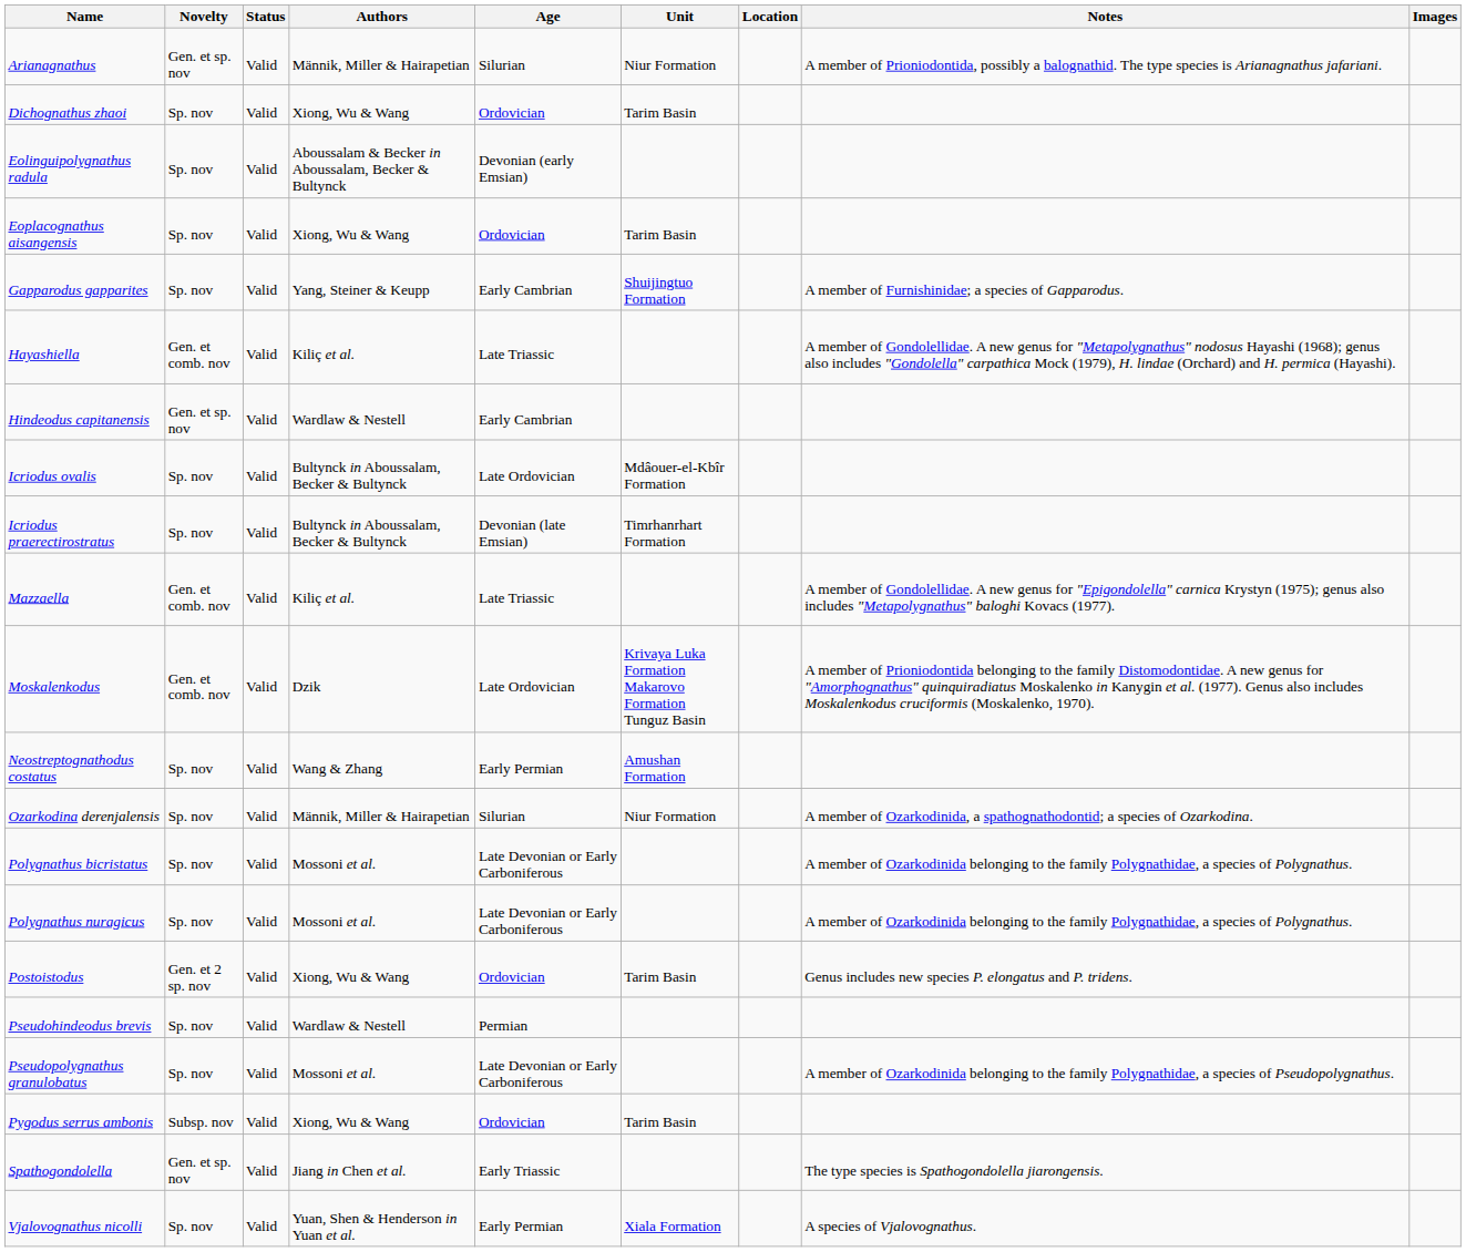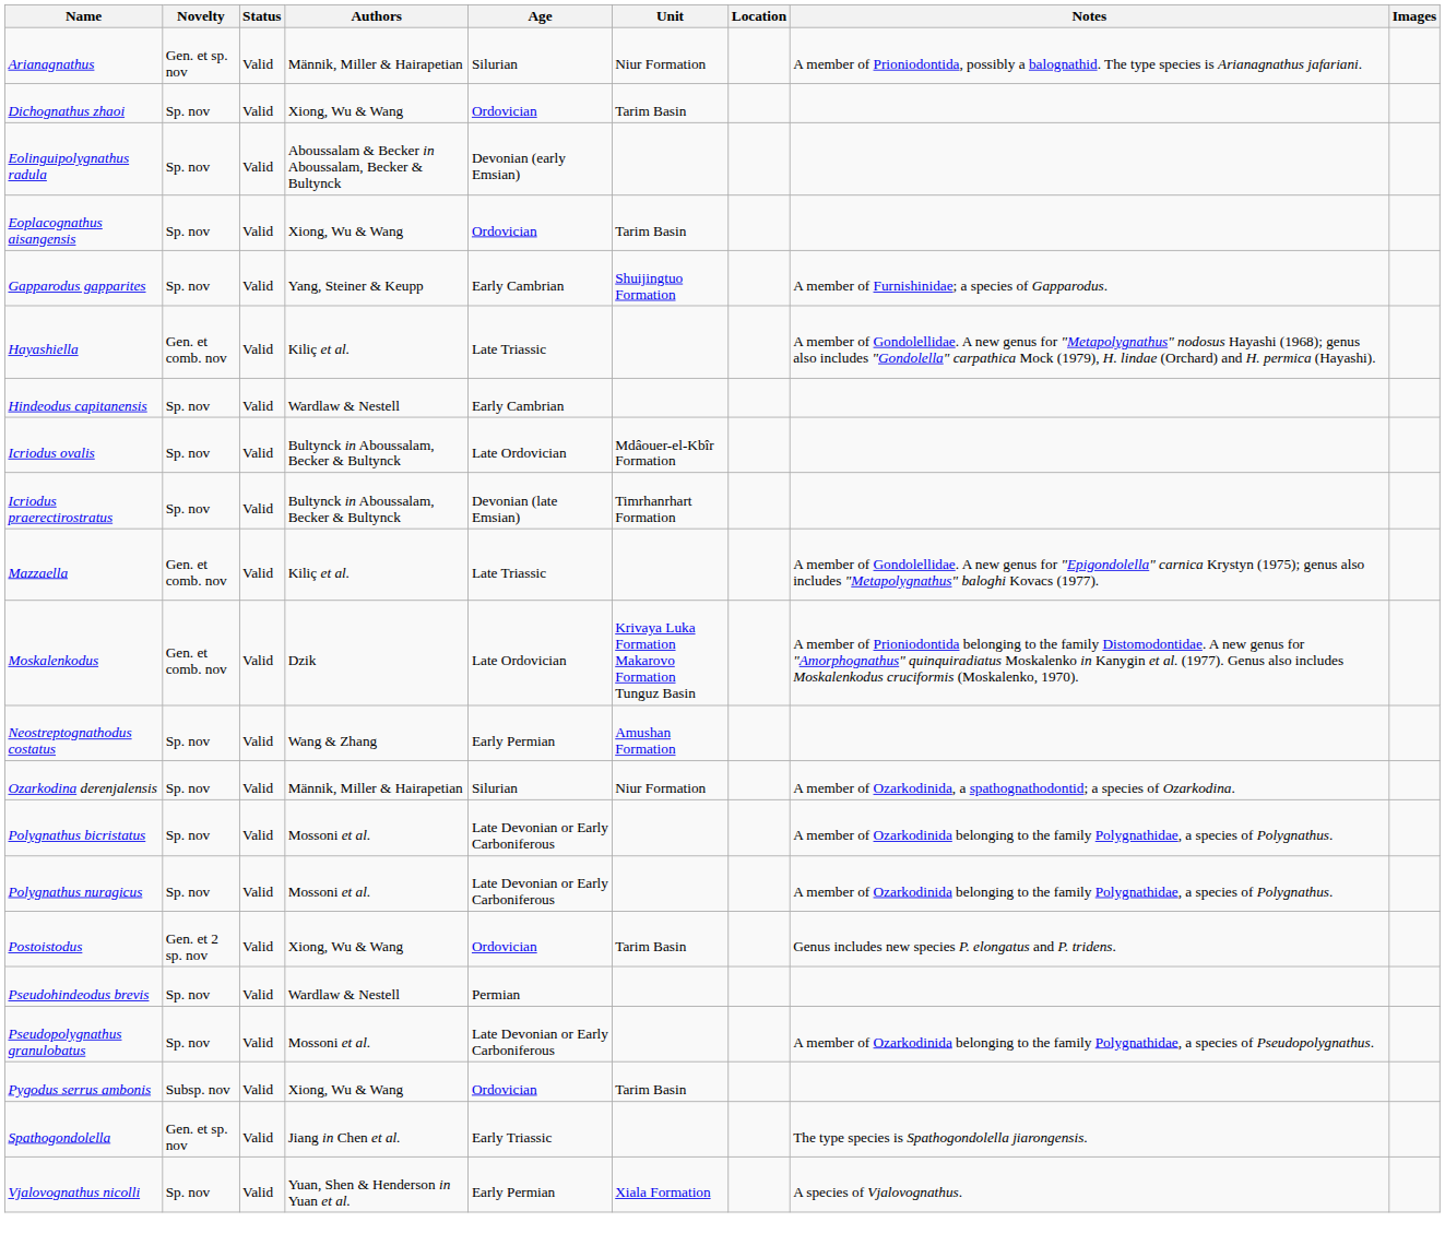Hindeodus capitanensis | Novelty: Gen. et sp. nov -> Sp. nov
